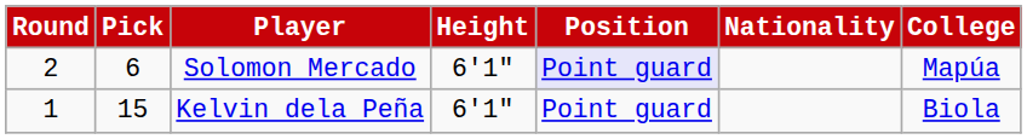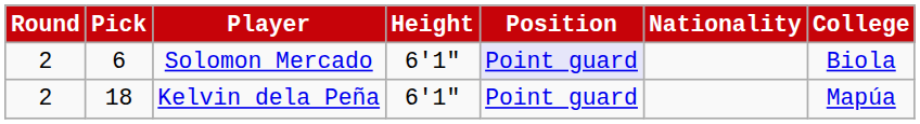Solomon Mercado | College: Mapúa -> Biola
Kelvin dela Peña | Round: 1 -> 2
Kelvin dela Peña | Pick: 15 -> 18
Kelvin dela Peña | College: Biola -> Mapúa
